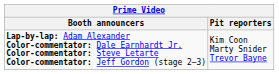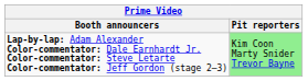row 3 | Pit reporters: no background -> lightgreen background
